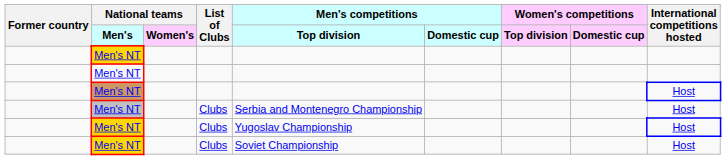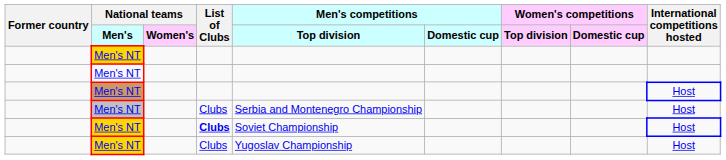row 7 | List of Clubs: normal -> bold
row 7 | Men's competitions / Top division: Yugoslav Championship -> Soviet Championship
row 8 | Men's competitions / Top division: Soviet Championship -> Yugoslav Championship
